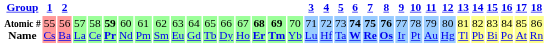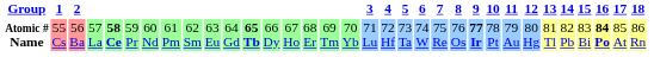Atomic # Name | column 5: normal -> bold
Atomic # Name | column 6: bold -> normal
Atomic # Name | column 12: normal -> bold
Atomic # Name | column 15: bold -> normal
Atomic # Name | column 16: bold -> normal
Atomic # Name | 6: bold -> normal
Atomic # Name | 7: bold -> normal
Atomic # Name | 8: bold -> normal
Atomic # Name | 9: normal -> bold
Atomic # Name | 16: normal -> bold
